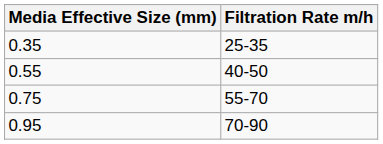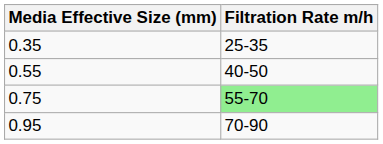0.75 | Filtration Rate m/h: no background -> lightgreen background
